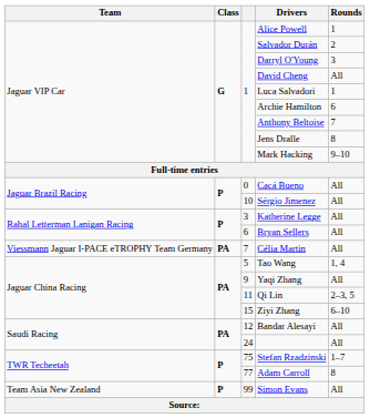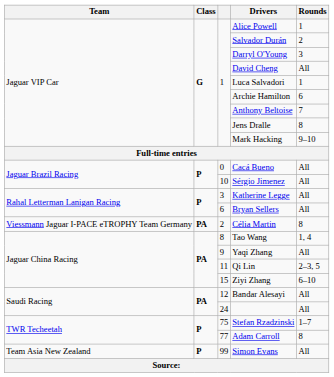Célia Martin | column 3: 7 -> 2
Célia Martin | Rounds: All -> 8
Tao Wang | column 3: 5 -> 8
